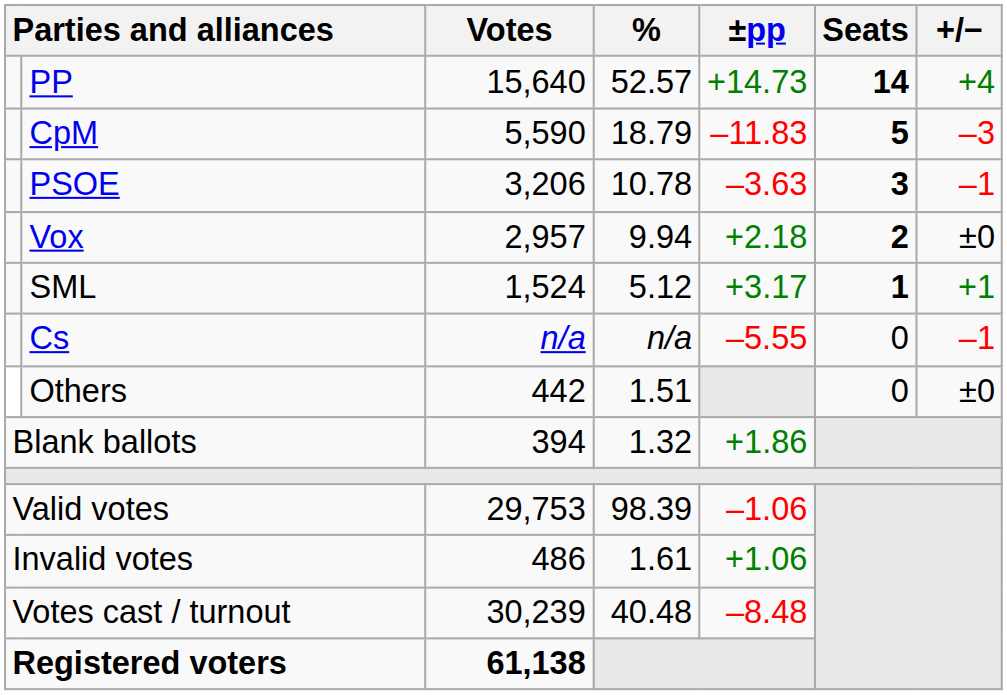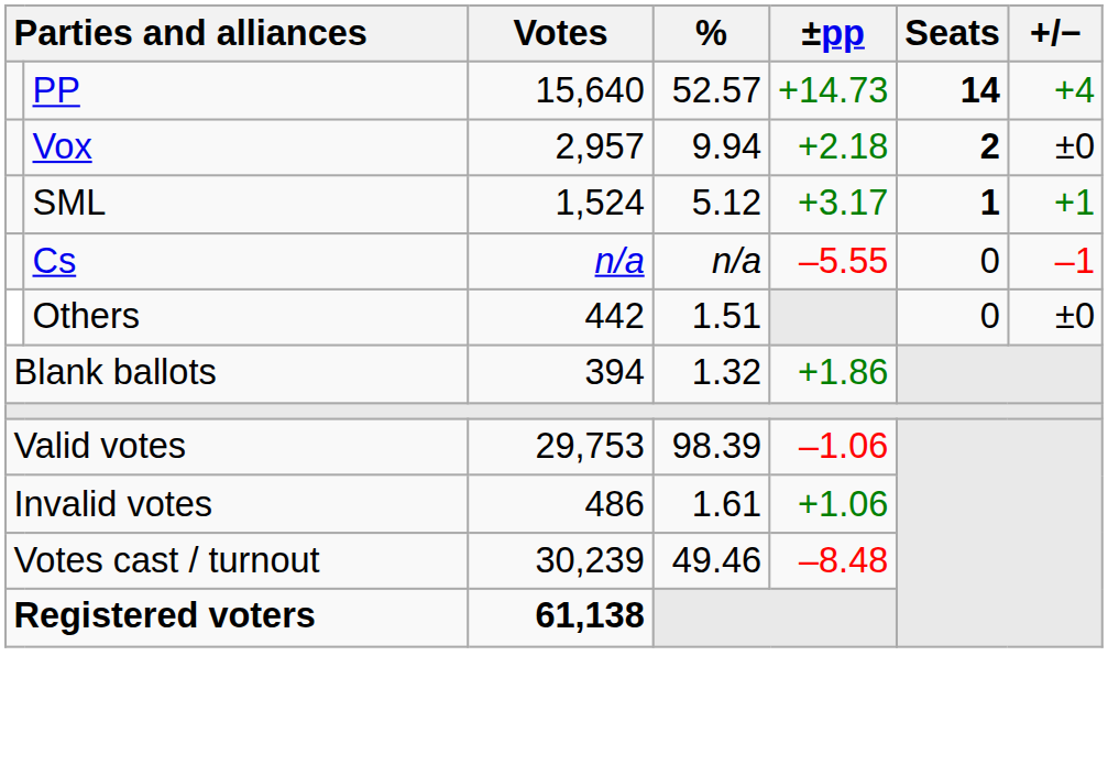- row: CpM | 5,590 | 18.79 | –11.83 | 5 | –3
- row: PSOE | 3,206 | 10.78 | –3.63 | 3 | –1
Votes cast / turnout | %: 40.48 -> 49.46
